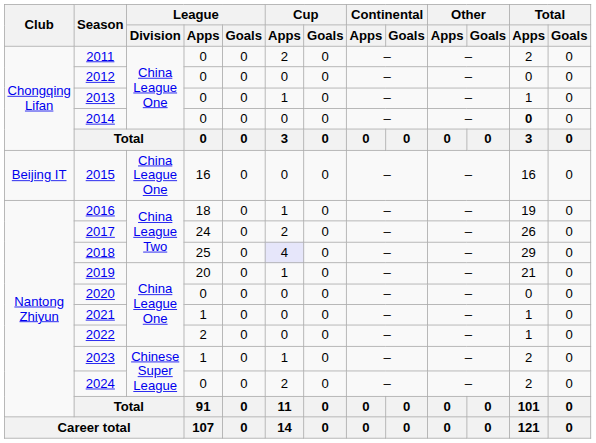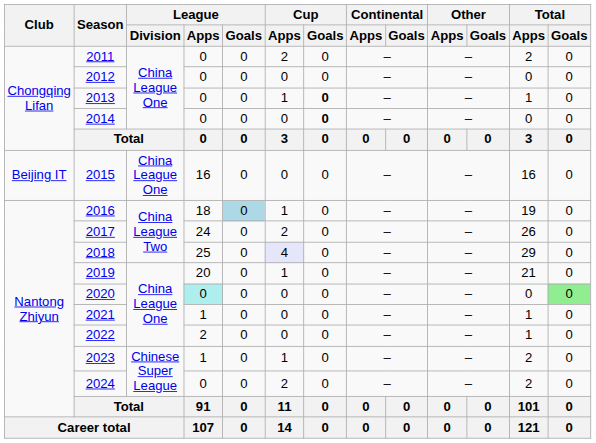2013 | Cup / Goals: normal -> bold
2014 | Cup / Goals: normal -> bold
2014 | Total / Apps: bold -> normal
2016 | League / Goals: no background -> lightblue background
2020 | League / Apps: no background -> paleturquoise background
2020 | Total / Goals: no background -> lightgreen background
